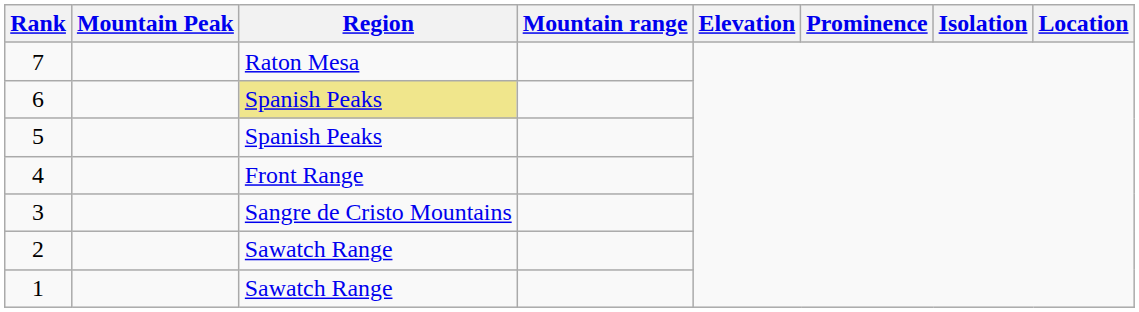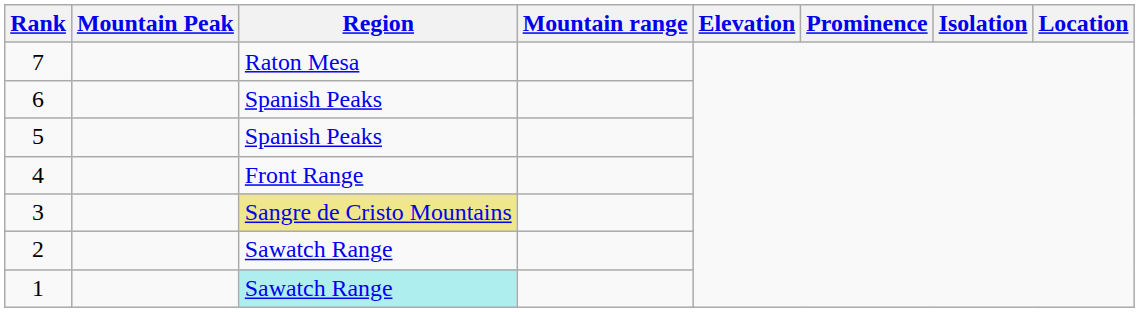6 | Region: khaki background -> no background
3 | Region: no background -> khaki background
1 | Region: no background -> paleturquoise background
